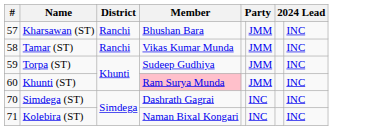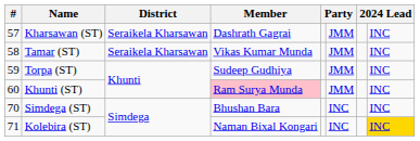Kharsawan (ST) | District: Ranchi -> Seraikela Kharsawan
Kharsawan (ST) | Member: Bhushan Bara -> Dashrath Gagrai
Tamar (ST) | District: Ranchi -> Seraikela Kharsawan
Simdega (ST) | Member: Dashrath Gagrai -> Bhushan Bara
Kolebira (ST) | column 8: no background -> gold background
